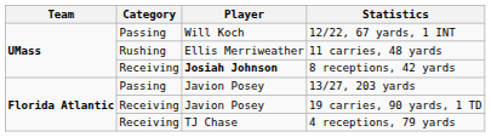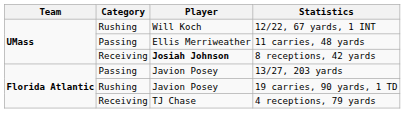12/22, 67 yards, 1 INT | Category: Passing -> Rushing
11 carries, 48 yards | Category: Rushing -> Passing
19 carries, 90 yards, 1 TD | Category: Receiving -> Rushing
